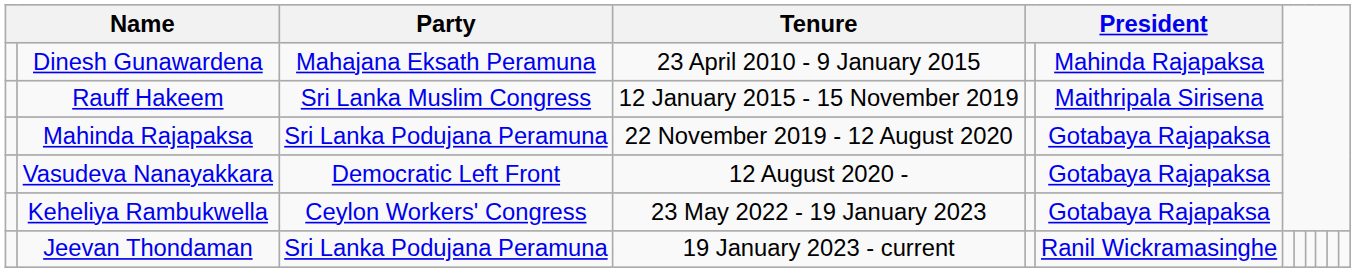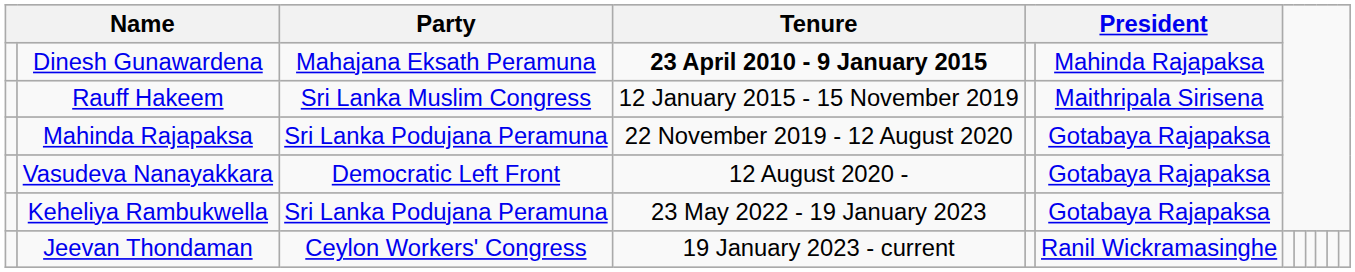Dinesh Gunawardena | Tenure: normal -> bold
Keheliya Rambukwella | Party: Ceylon Workers' Congress -> Sri Lanka Podujana Peramuna
Jeevan Thondaman | Party: Sri Lanka Podujana Peramuna -> Ceylon Workers' Congress
